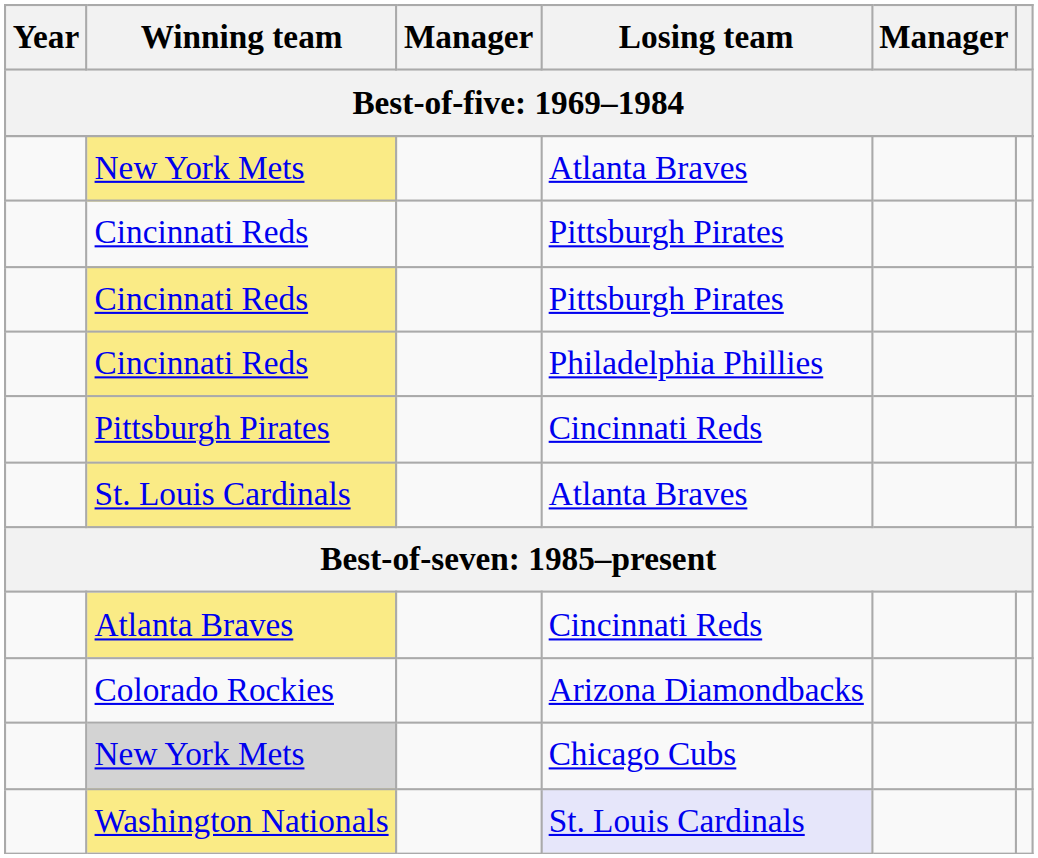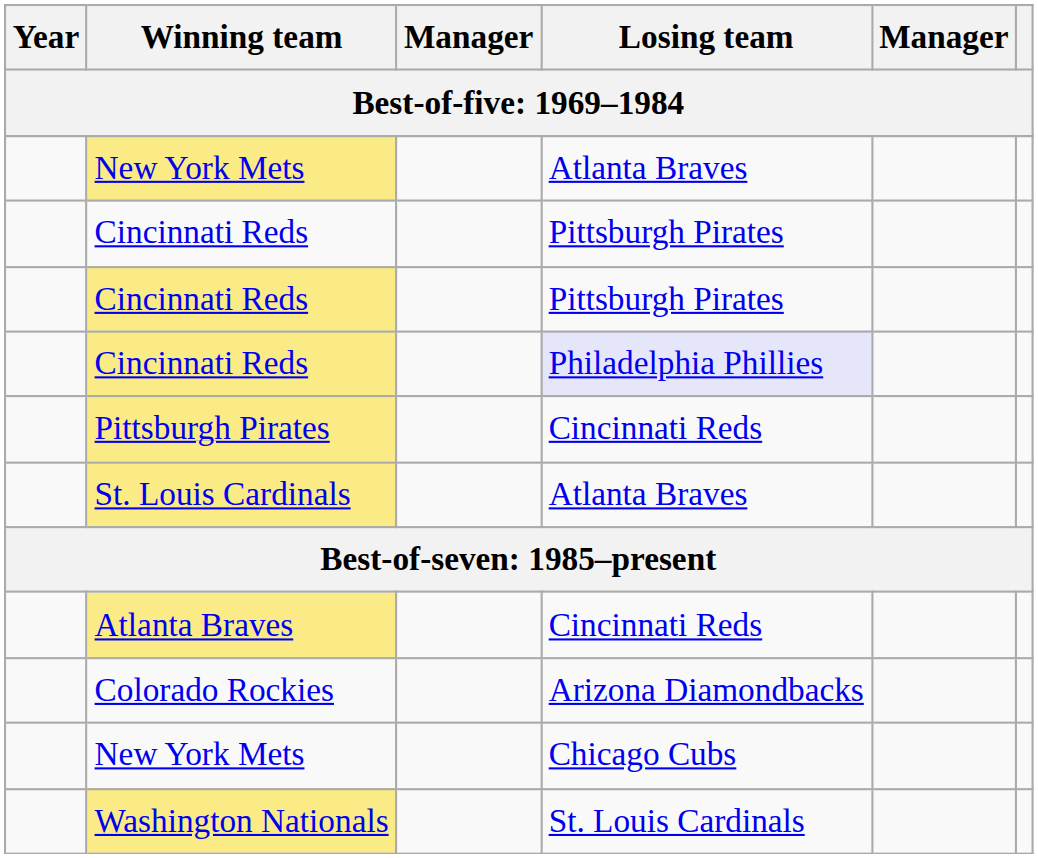Cincinnati Reds / Philadelphia Phillies | Losing team: no background -> lavender background
New York Mets / Chicago Cubs | Winning team: lightgrey background -> no background
Washington Nationals | Losing team: lavender background -> no background
